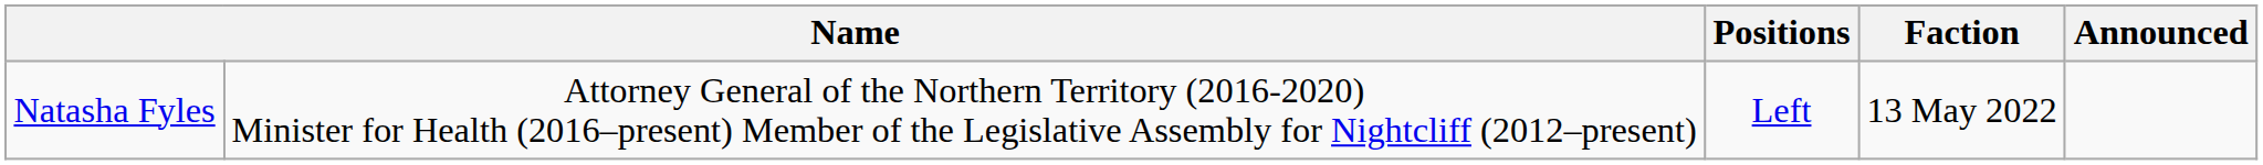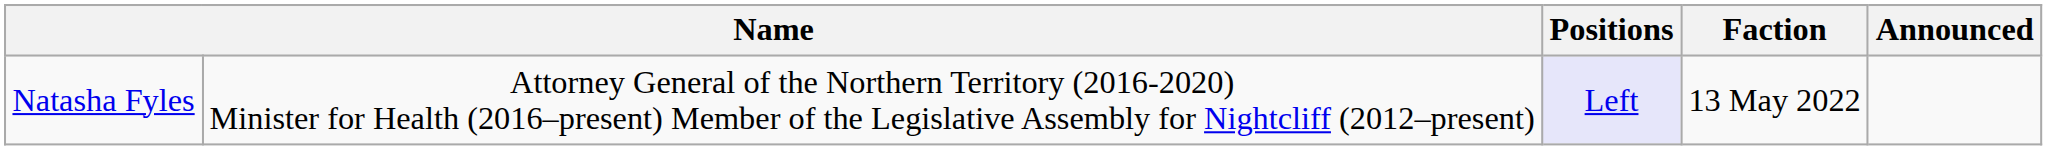Natasha Fyles | Positions: no background -> lavender background
